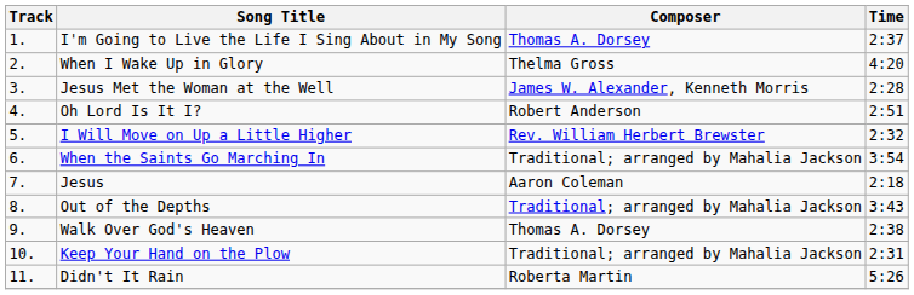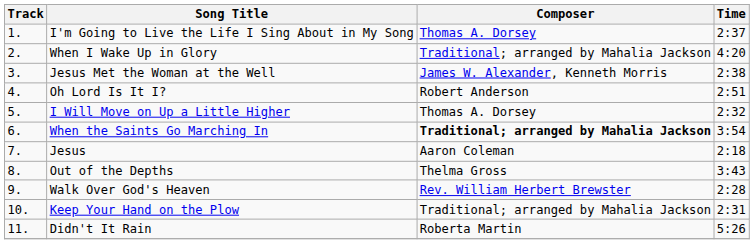When I Wake Up in Glory | Composer: Thelma Gross -> Traditional; arranged by Mahalia Jackson
Jesus Met the Woman at the Well | Time: 2:28 -> 2:38
I Will Move on Up a Little Higher | Composer: Rev. William Herbert Brewster -> Thomas A. Dorsey
When the Saints Go Marching In | Composer: normal -> bold
Out of the Depths | Composer: Traditional; arranged by Mahalia Jackson -> Thelma Gross
Walk Over God's Heaven | Composer: Thomas A. Dorsey -> Rev. William Herbert Brewster
Walk Over God's Heaven | Time: 2:38 -> 2:28
